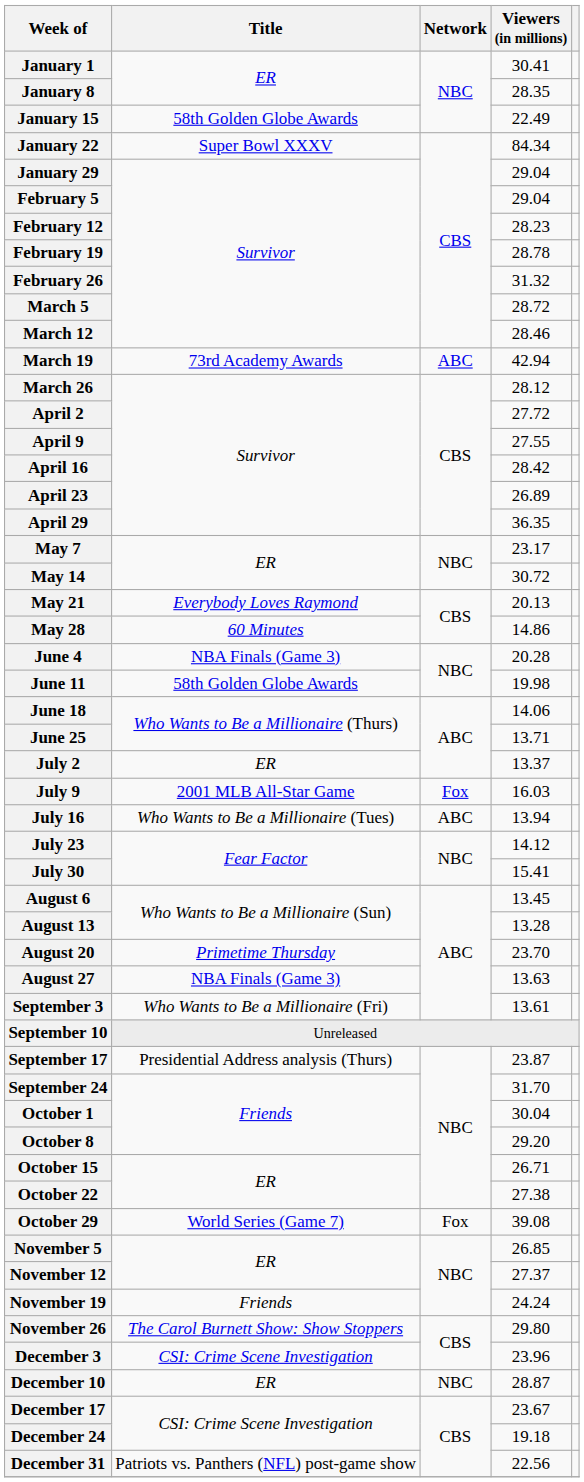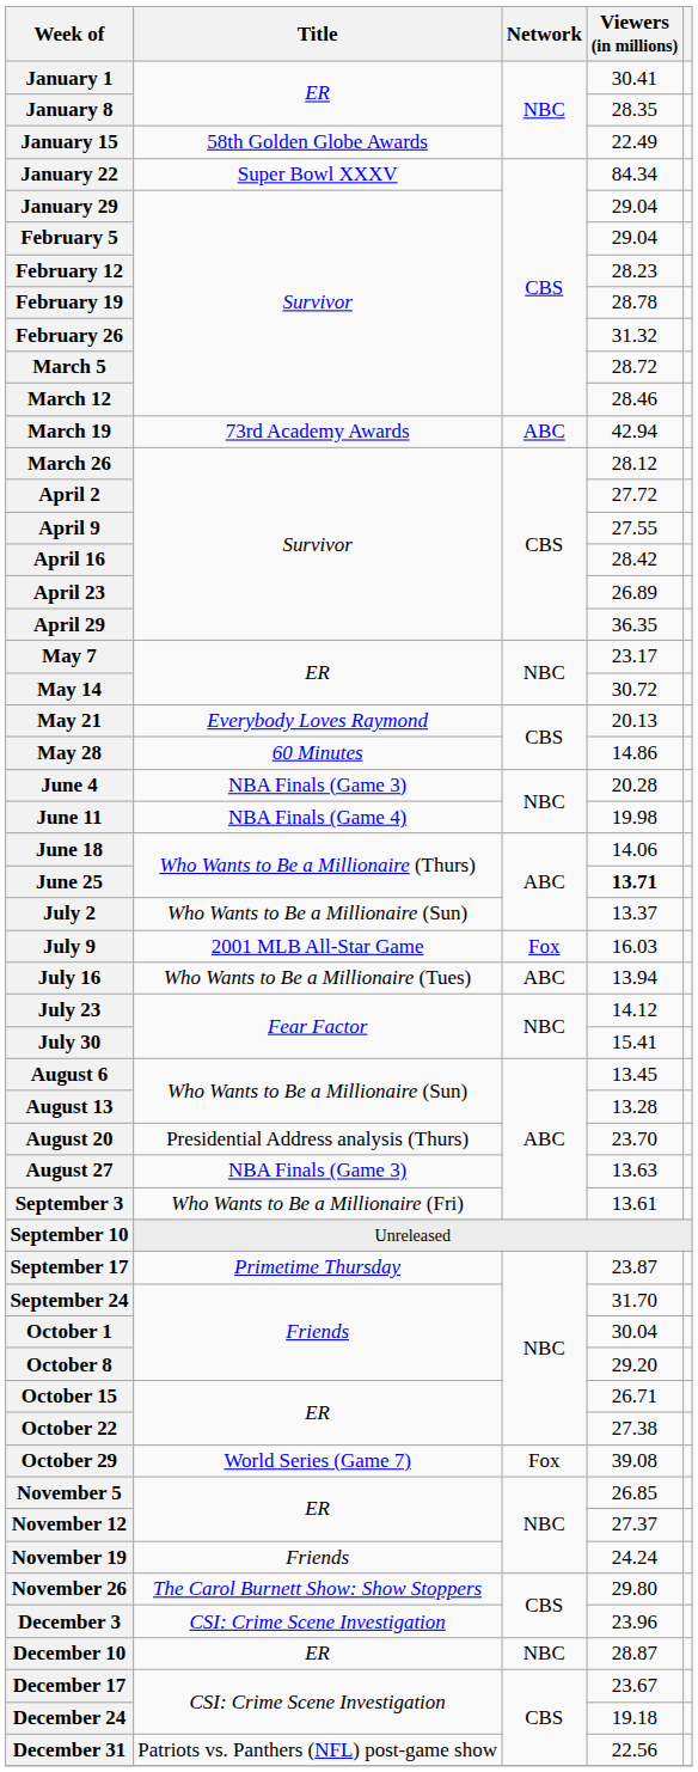June 11 | Title: 58th Golden Globe Awards -> NBA Finals (Game 4)
June 25 | Viewers (in millions): normal -> bold
July 2 | Title: ER -> Who Wants to Be a Millionaire (Sun)
August 20 | Title: Primetime Thursday -> Presidential Address analysis (Thurs)
September 17 | Title: Presidential Address analysis (Thurs) -> Primetime Thursday
